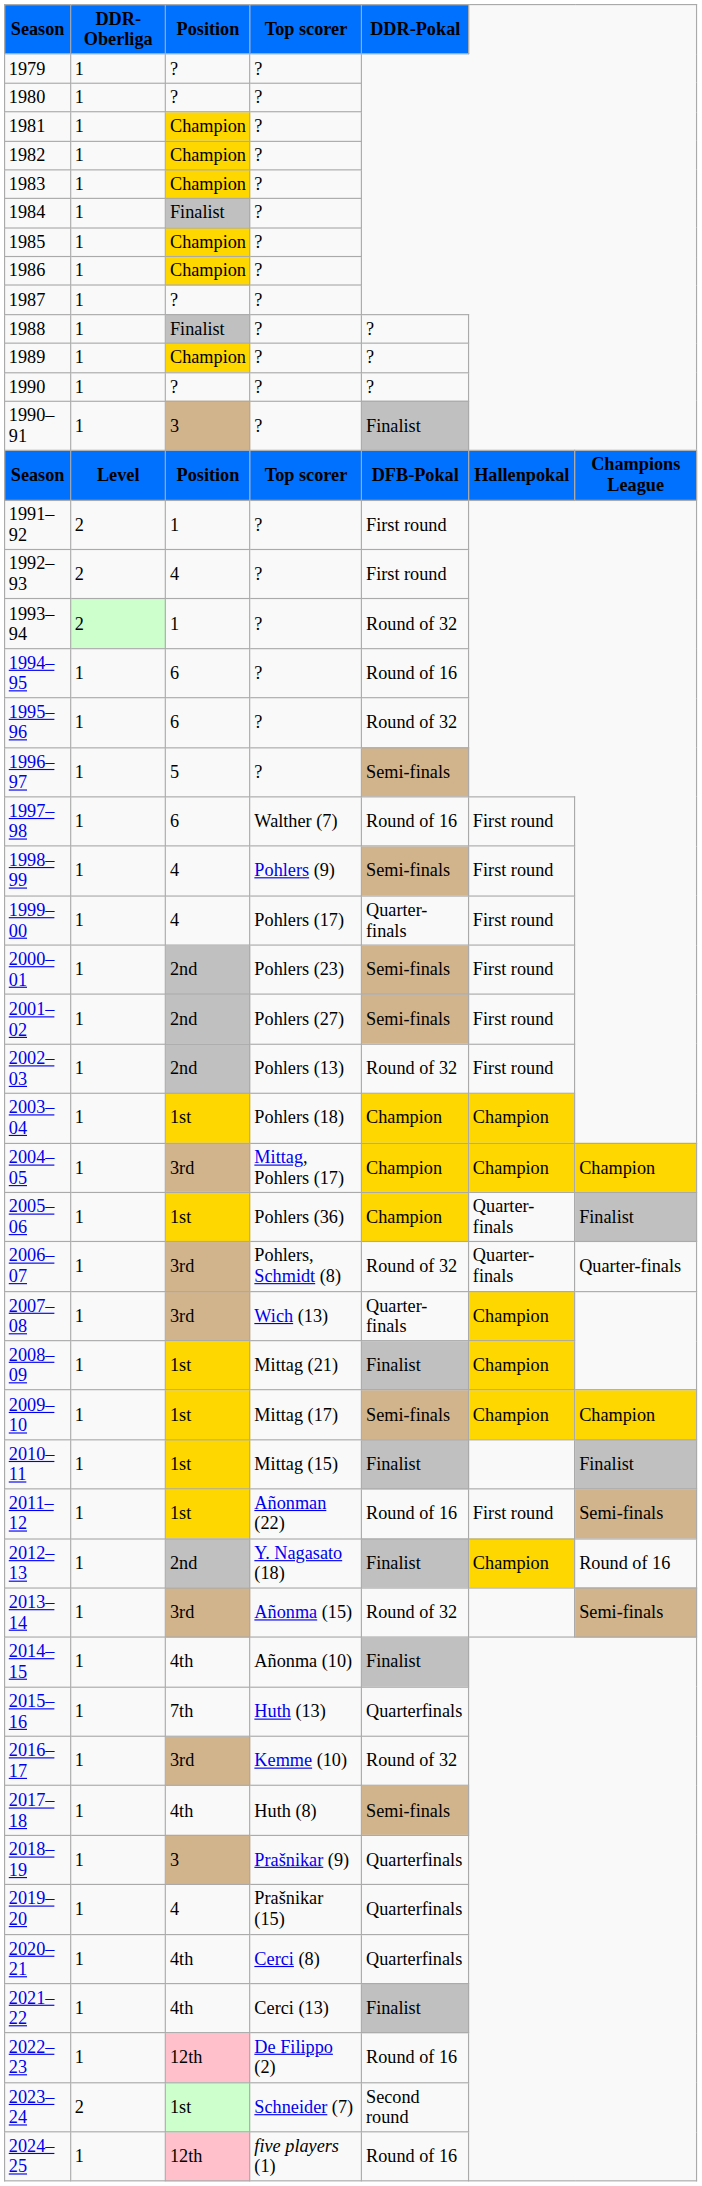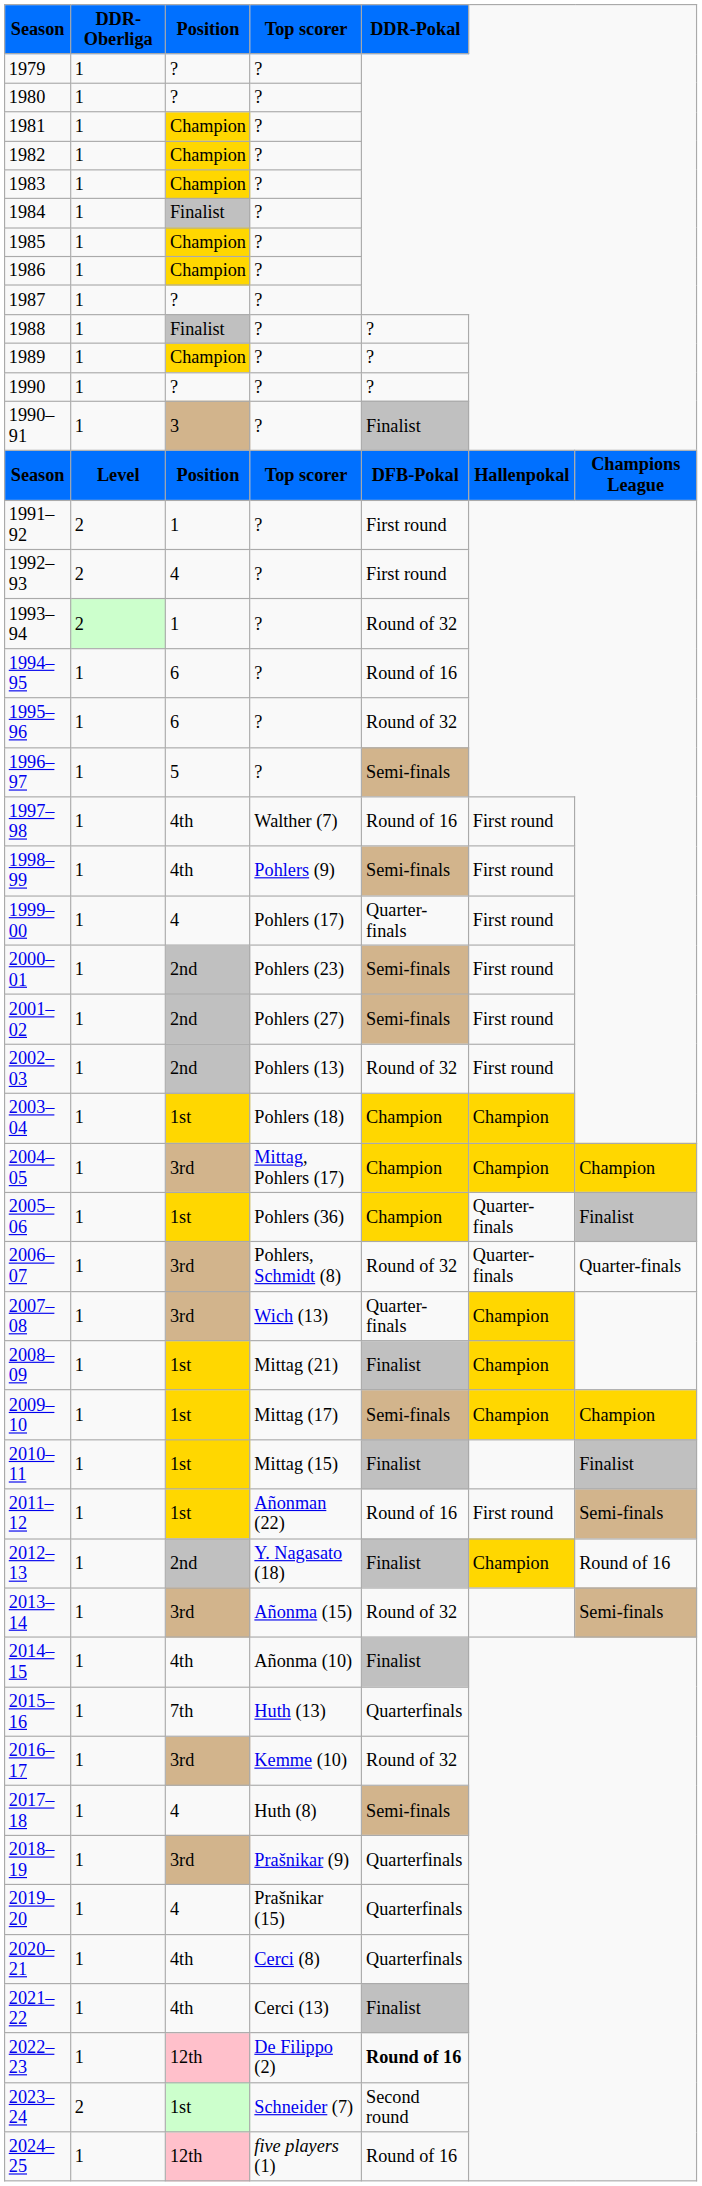1997–98 | Position: 6 -> 4th
1998–99 | Position: 4 -> 4th
2017–18 | Position: 4th -> 4
2018–19 | Position: 3 -> 3rd
2022–23 | DDR-Pokal: normal -> bold
